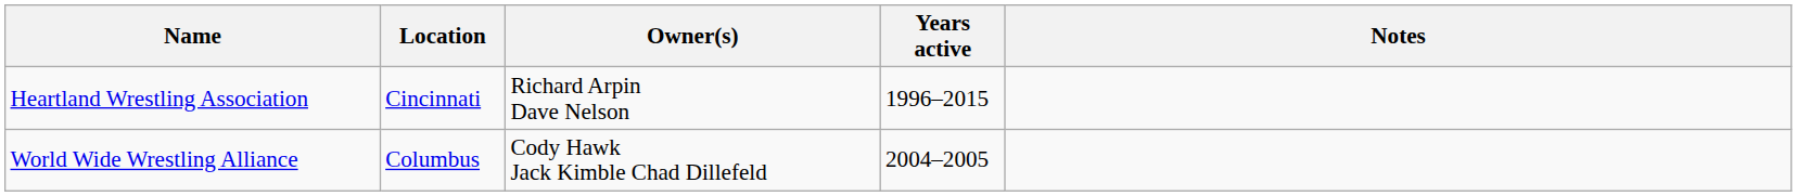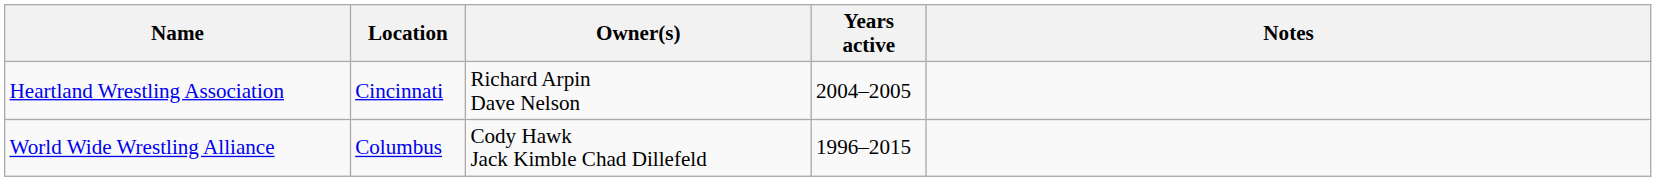Heartland Wrestling Association | Years active: 1996–2015 -> 2004–2005
World Wide Wrestling Alliance | Years active: 2004–2005 -> 1996–2015
